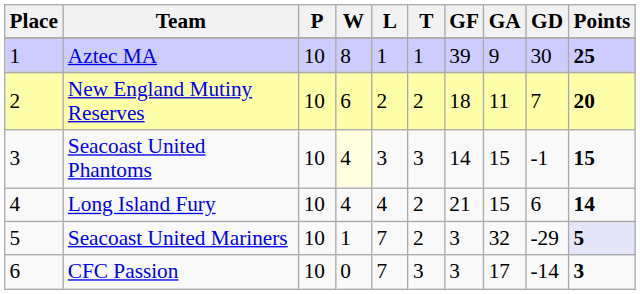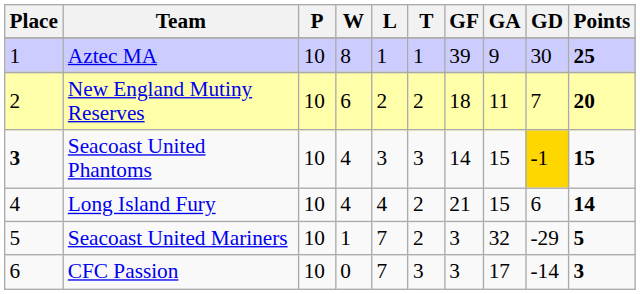Seacoast United Phantoms | Place: normal -> bold
Seacoast United Phantoms | W: lightyellow background -> no background
Seacoast United Phantoms | GD: no background -> gold background
Seacoast United Mariners | Points: lavender background -> no background
